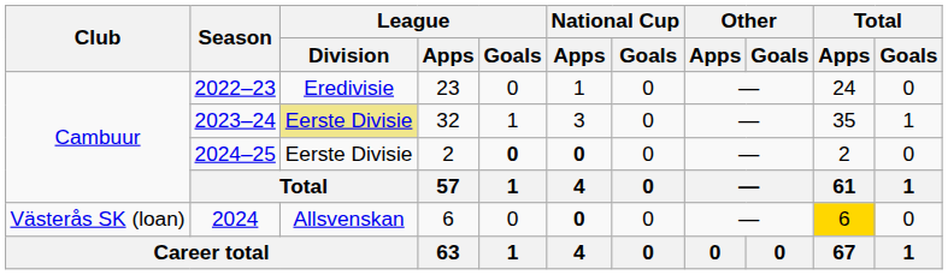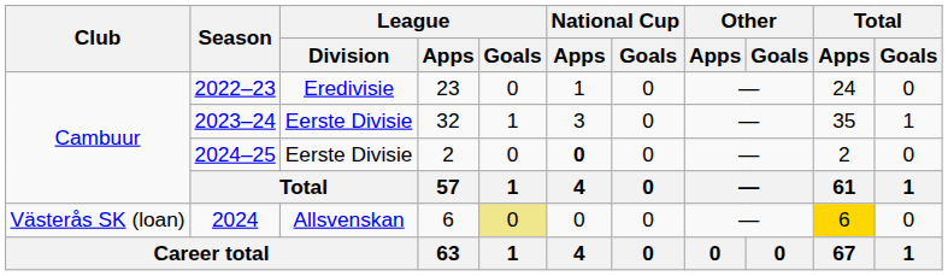2023–24 | League / Division: khaki background -> no background
2024–25 | League / Goals: bold -> normal
2024 | League / Goals: no background -> khaki background
2024 | National Cup / Apps: bold -> normal
